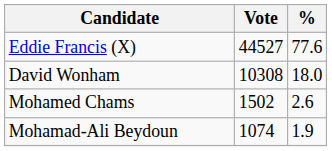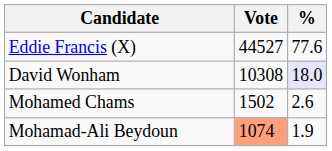David Wonham | %: no background -> lavender background
Mohamad-Ali Beydoun | Vote: no background -> lightsalmon background
